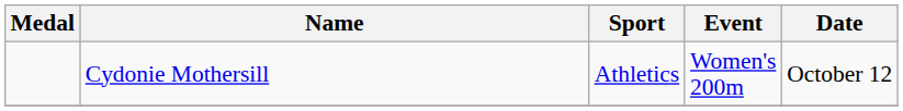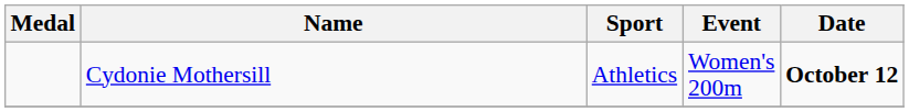Cydonie Mothersill | Date: normal -> bold
